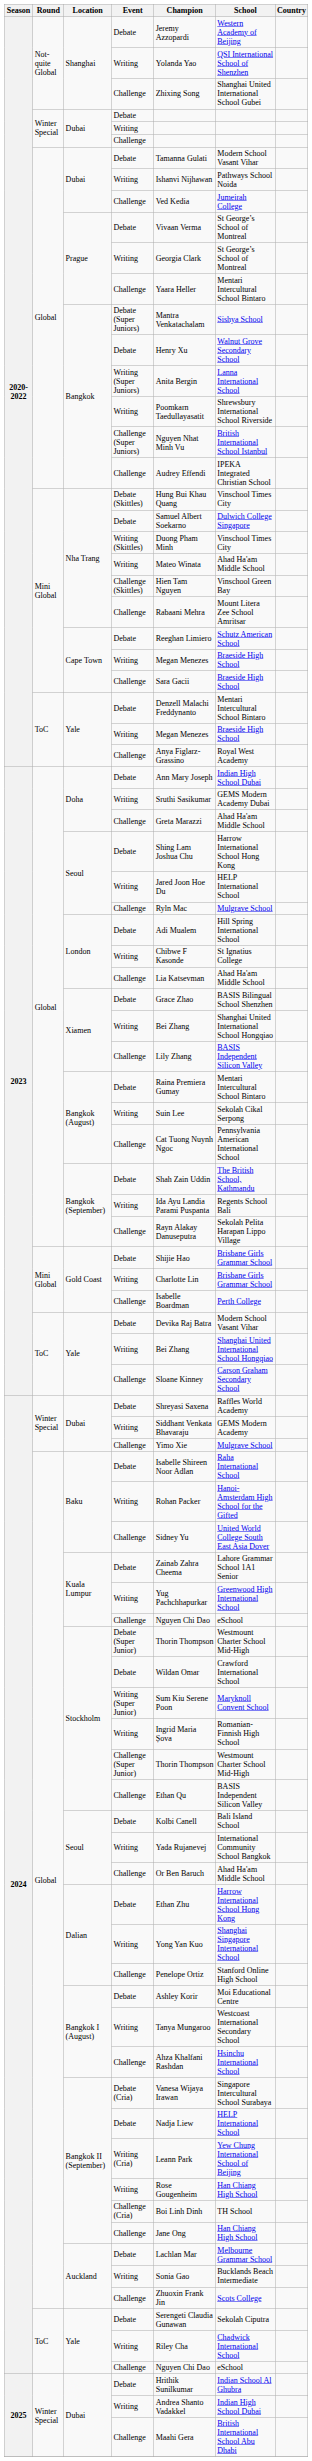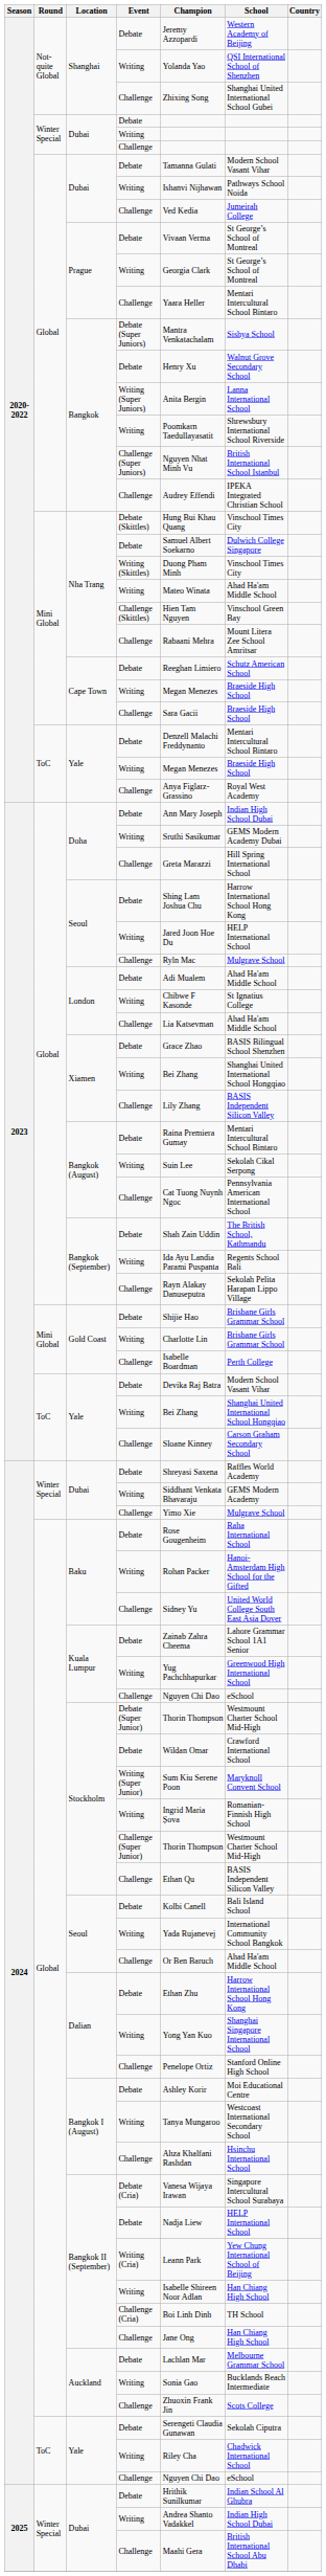Doha / Challenge | School: Ahad Ha'am Middle School -> Hill Spring International School
London / Debate | School: Hill Spring International School -> Ahad Ha'am Middle School
Baku / Debate | Champion: Isabelle Shireen Noor Adlan -> Rose Gougenheim
Bangkok II (September) / Writing | Champion: Rose Gougenheim -> Isabelle Shireen Noor Adlan
